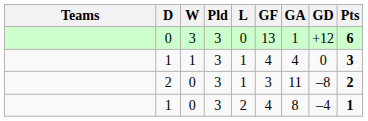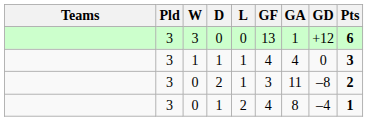columns swapped: Pld <-> D
